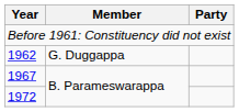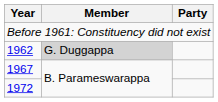1962 | Member: no background -> lightgrey background
